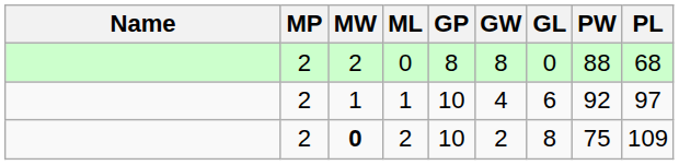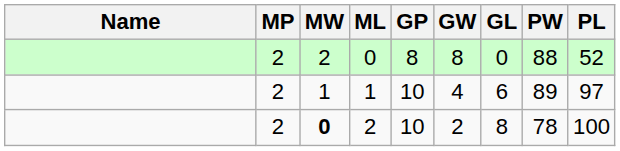row 2 | PL: 68 -> 52
row 3 | PW: 92 -> 89
row 4 | PW: 75 -> 78
row 4 | PL: 109 -> 100
